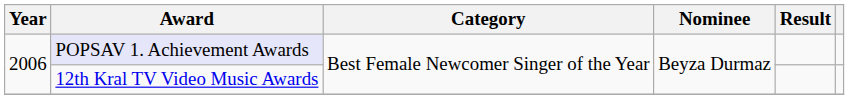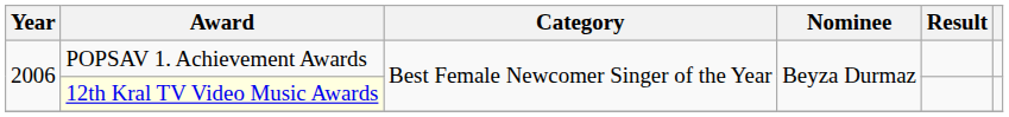POPSAV 1. Achievement Awards | Award: lavender background -> no background
12th Kral TV Video Music Awards | Award: no background -> lightyellow background
